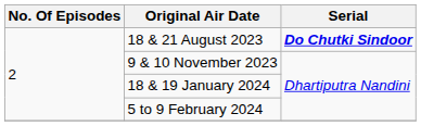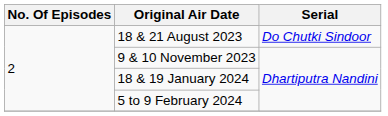18 & 21 August 2023 | Serial: bold -> normal
